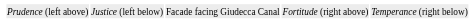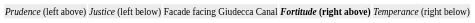Prudence (left above) | column 4: normal -> bold
